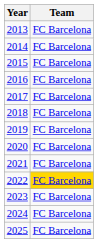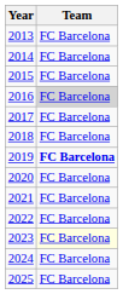2016 | Team: no background -> lightgrey background
2019 | Team: normal -> bold
2022 | Team: gold background -> no background
2023 | Team: no background -> lightyellow background
